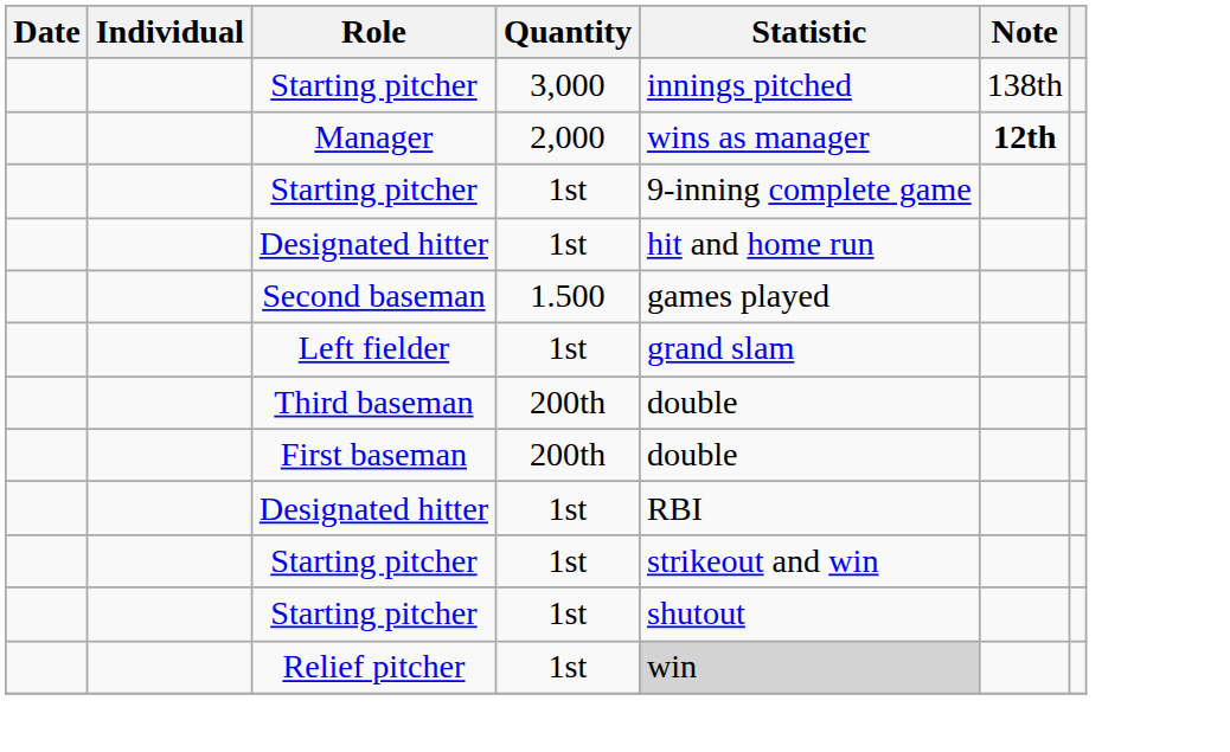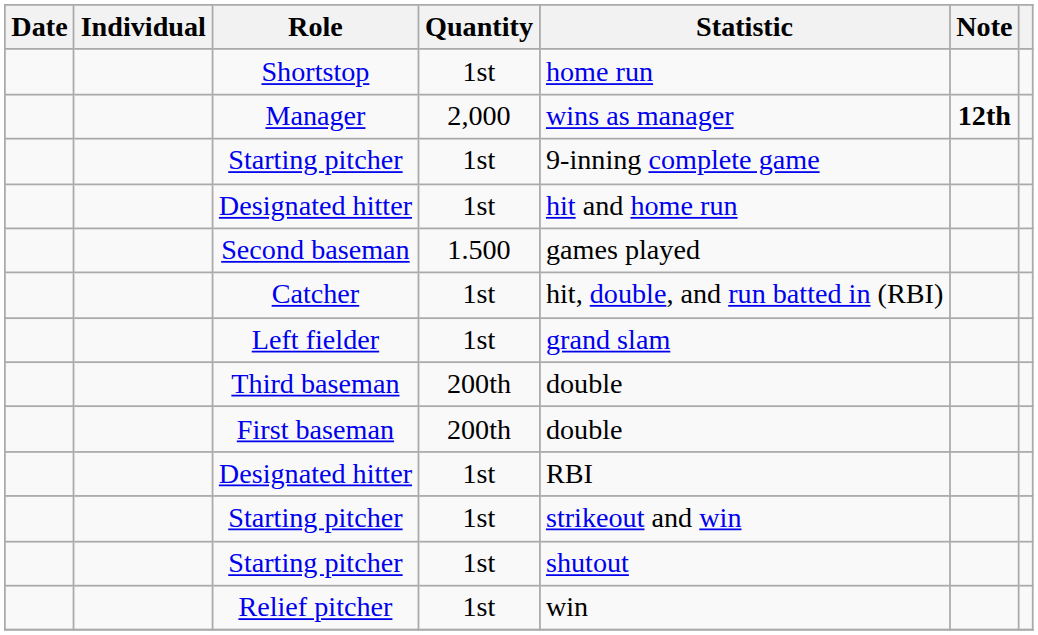+ row: Shortstop | 1st | home run
- row: Starting pitcher | 3,000 | innings pitched | 138th
+ row: Catcher | 1st | hit, double, and run batted in (RBI)
Relief pitcher | Statistic: lightgrey background -> no background
